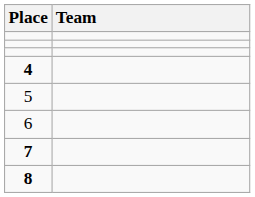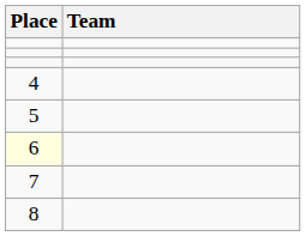row 5 | Place: bold -> normal
row 7 | Place: no background -> lightyellow background
row 8 | Place: bold -> normal
row 9 | Place: bold -> normal
